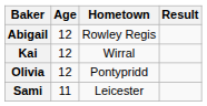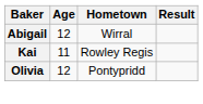Abigail | Hometown: Rowley Regis -> Wirral
Kai | Age: 12 -> 11
Kai | Hometown: Wirral -> Rowley Regis
- row: Sami | 11 | Leicester
